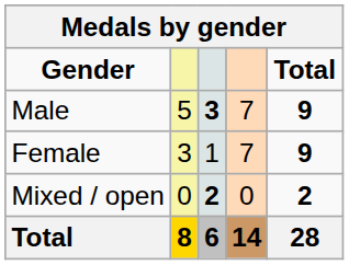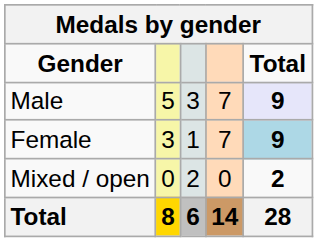Male | column 3: bold -> normal
Male | Total: no background -> lavender background
Female | Total: no background -> lightblue background
Mixed / open | column 3: bold -> normal
